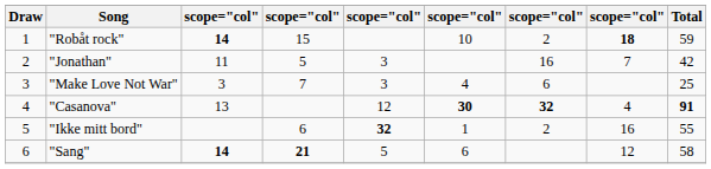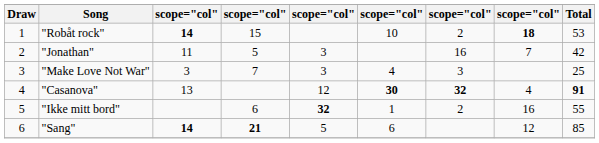"Robåt rock" | Total: 59 -> 53
"Make Love Not War" | column 7: 6 -> 3
"Sang" | Total: 58 -> 85
